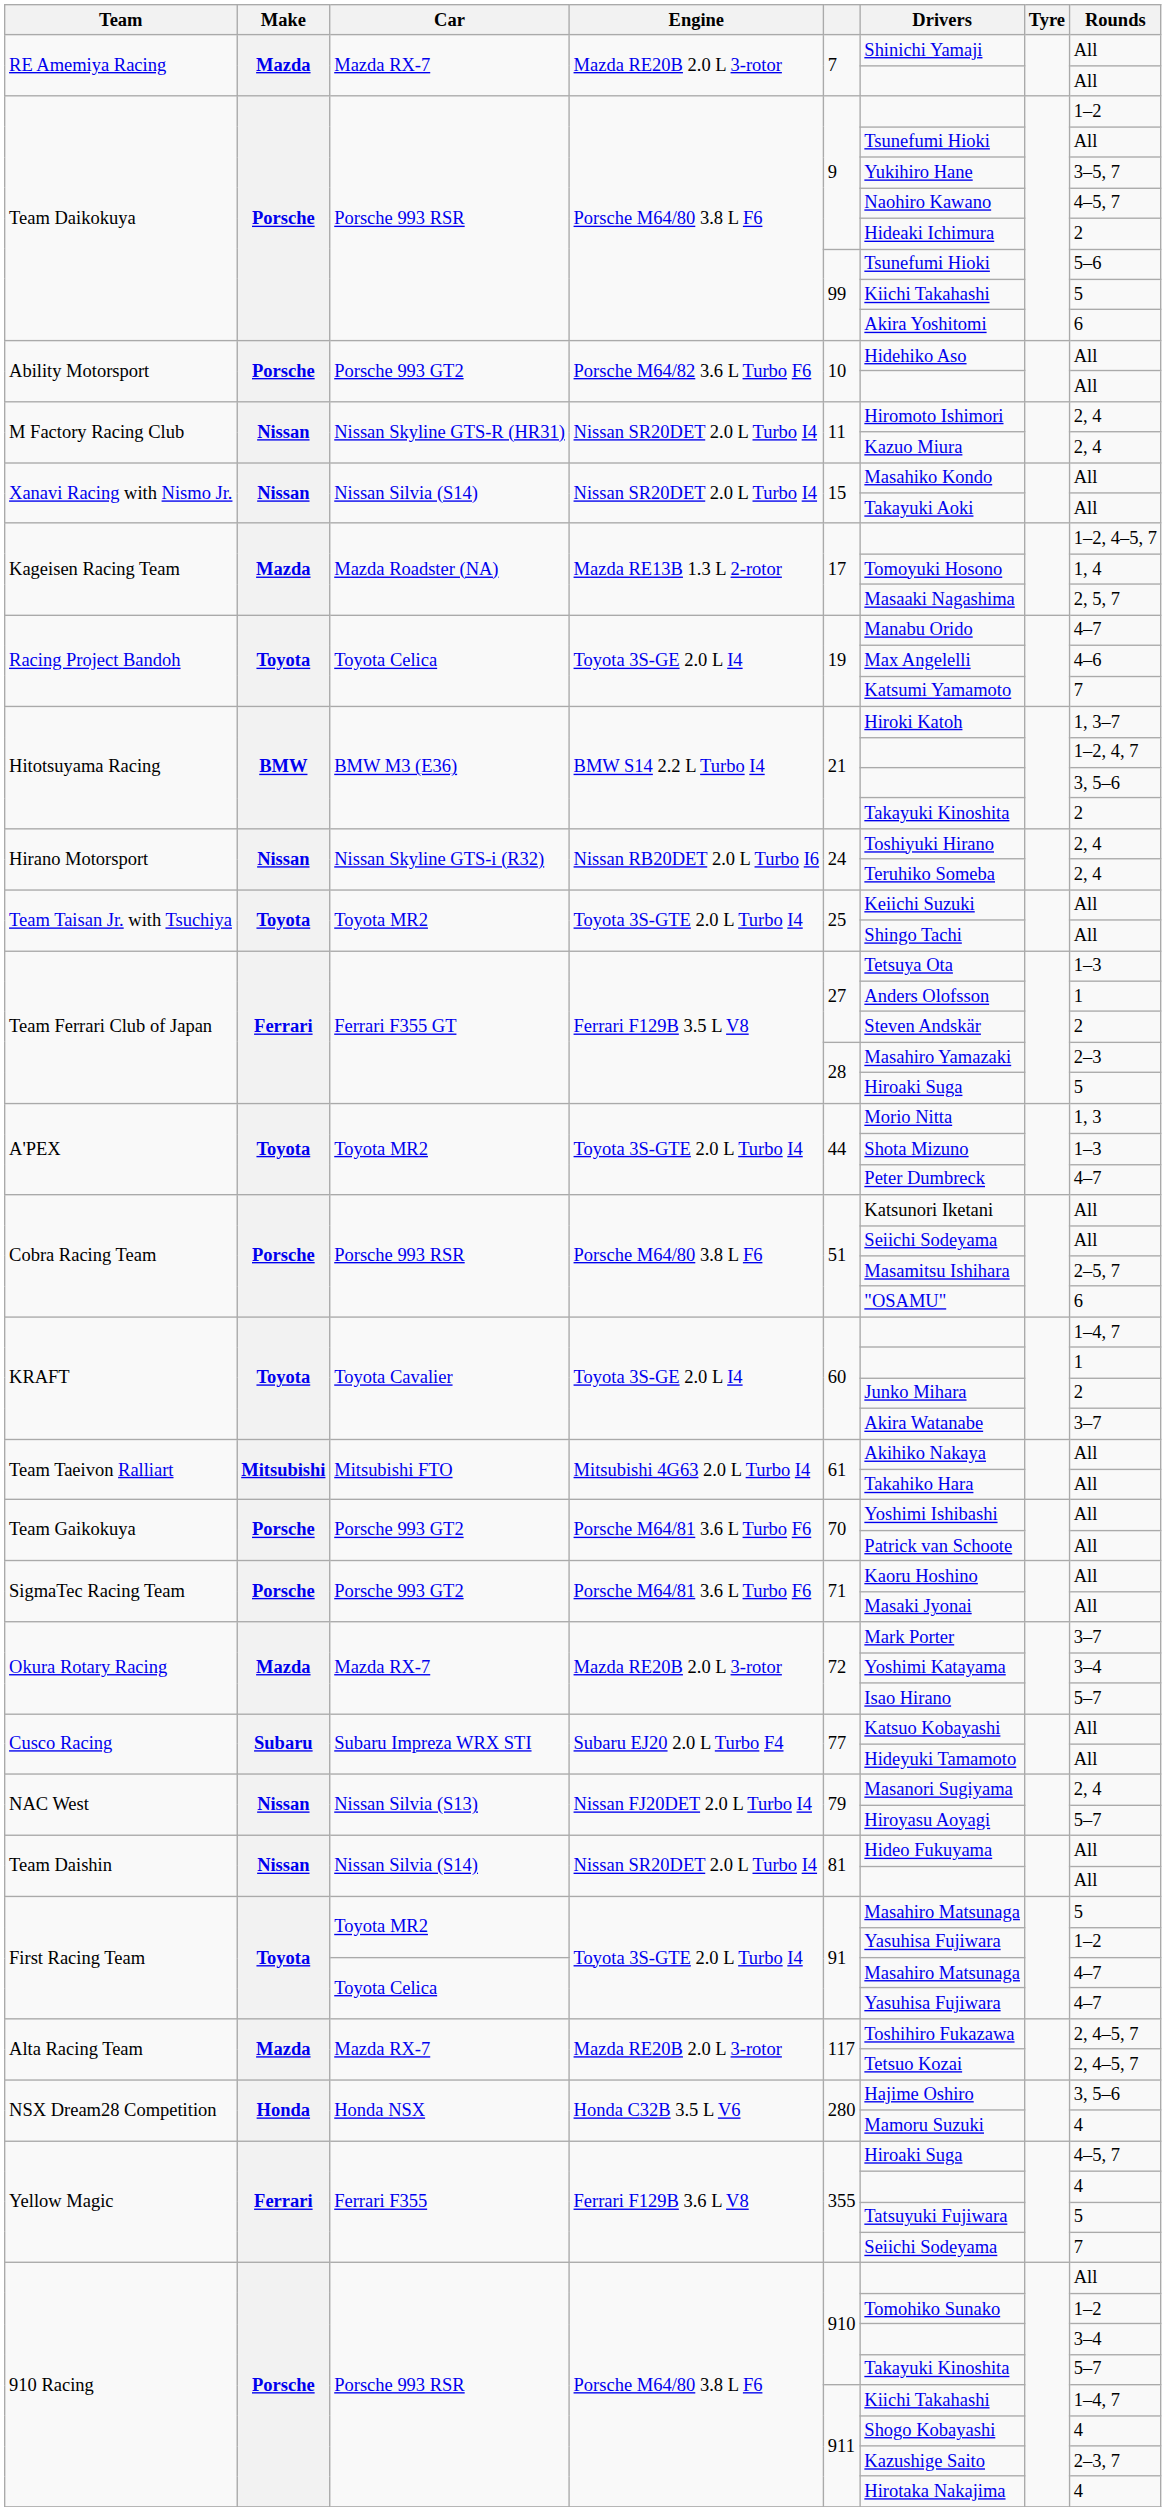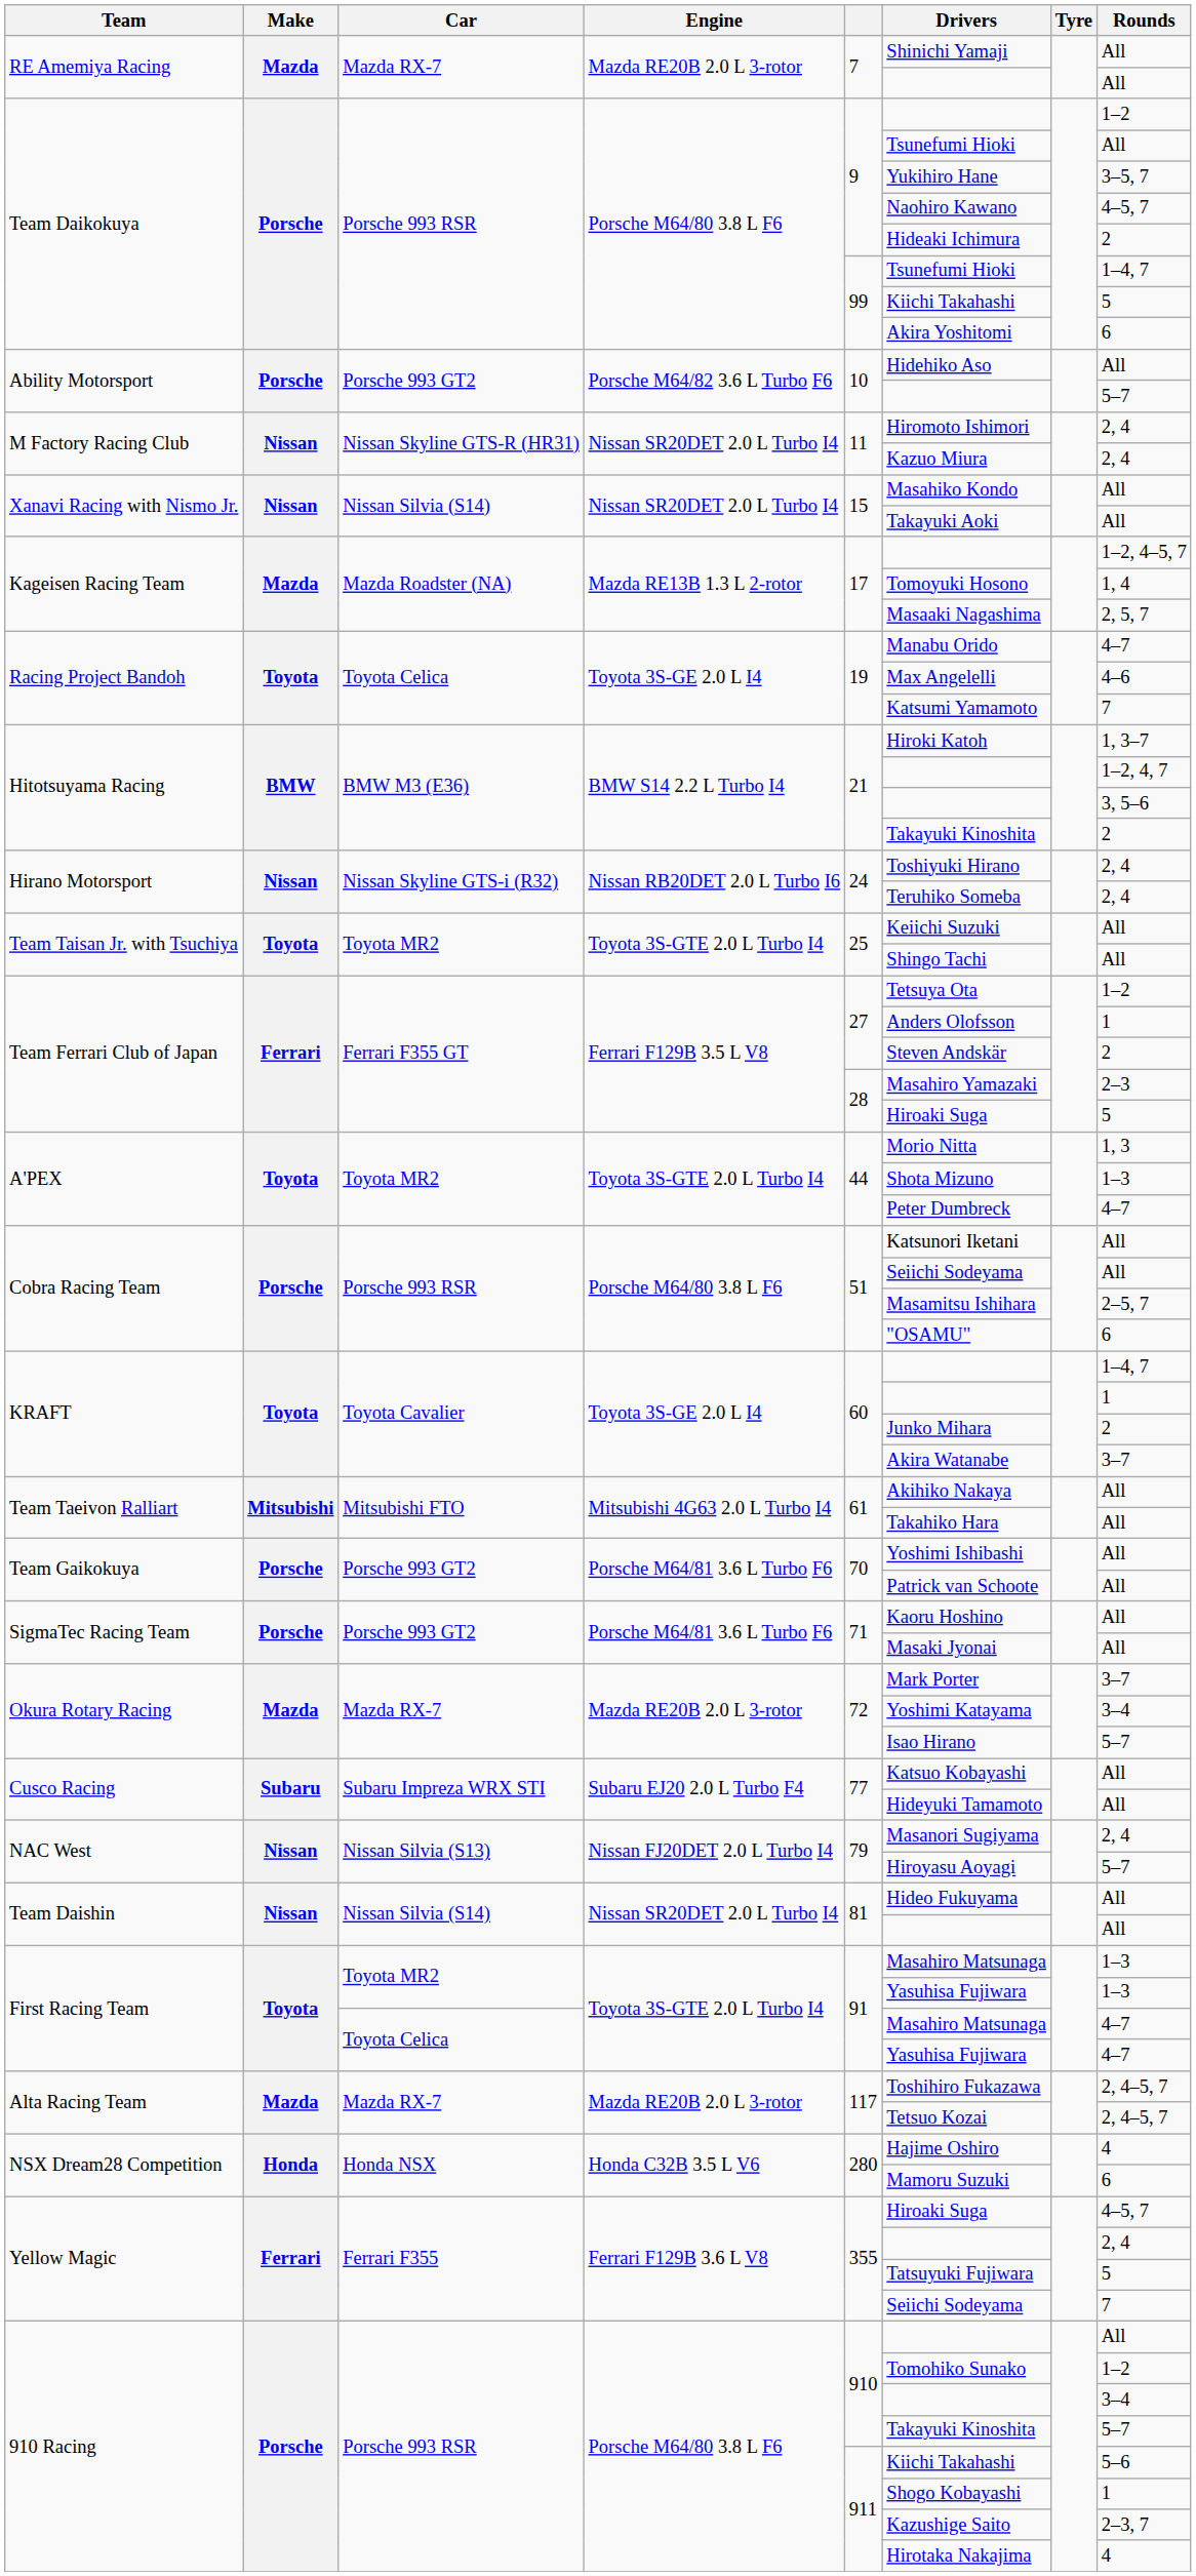row 9 | Rounds: 5–6 -> 1–4, 7
row 13 | Rounds: All -> 5–7
row 32 | Rounds: 1–3 -> 1–2
row 63 | Rounds: 5 -> 1–3
row 64 | Rounds: 1–2 -> 1–3
row 69 | Rounds: 3, 5–6 -> 4
row 70 | Rounds: 4 -> 6
row 72 | Rounds: 4 -> 2, 4
row 79 | Rounds: 1–4, 7 -> 5–6
row 80 | Rounds: 4 -> 1
